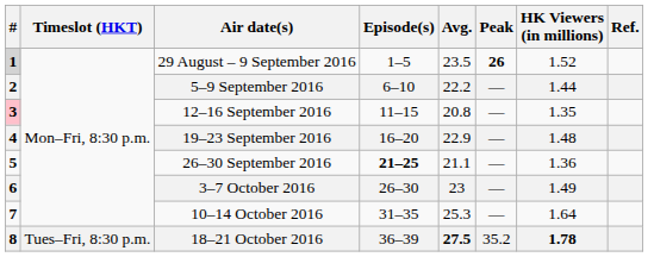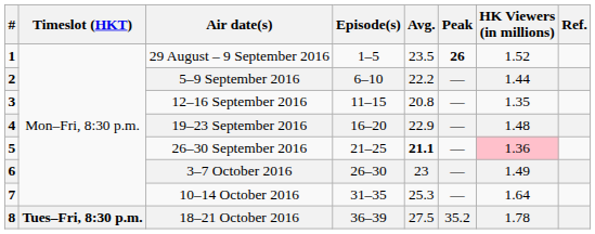29 August – 9 September 2016 | #: lightgrey background -> no background
12–16 September 2016 | #: pink background -> no background
26–30 September 2016 | Episode(s): bold -> normal
26–30 September 2016 | Avg.: normal -> bold
26–30 September 2016 | HK Viewers (in millions): no background -> pink background
18–21 October 2016 | Timeslot (HKT): normal -> bold
18–21 October 2016 | Avg.: bold -> normal
18–21 October 2016 | HK Viewers (in millions): bold -> normal
